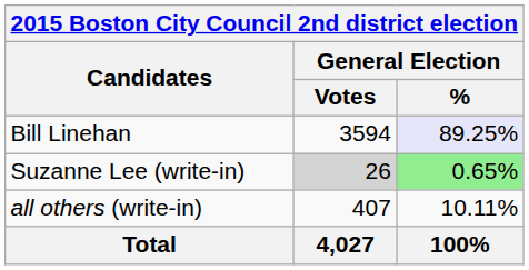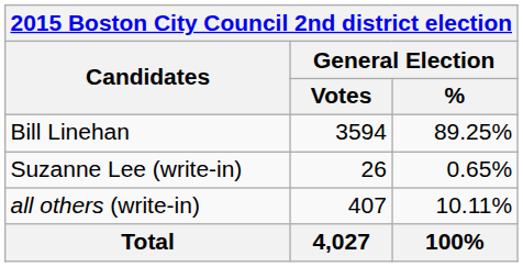Bill Linehan | General Election / %: lavender background -> no background
Suzanne Lee (write-in) | General Election / Votes: lightgrey background -> no background
Suzanne Lee (write-in) | General Election / %: lightgreen background -> no background
